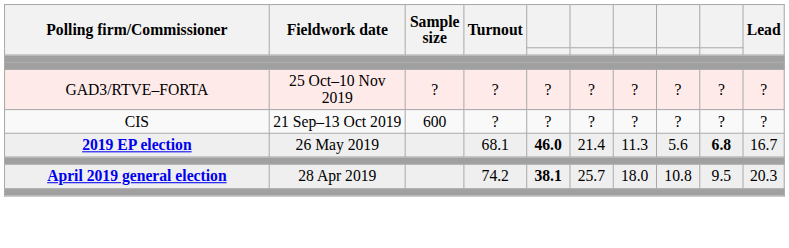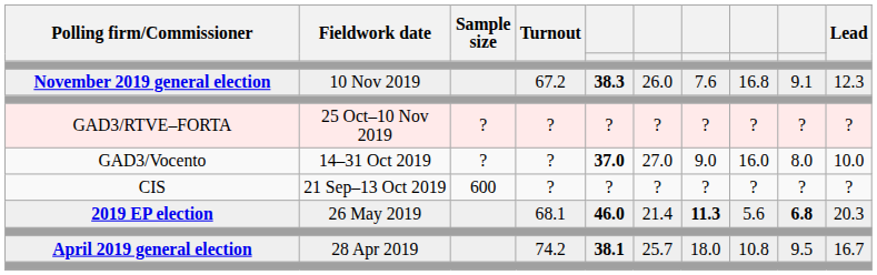+ row: November 2019 general election | 10 Nov 2019 | 67.2 | 38.3 | 26.0 | 7.6 | 16.8 | 9.1 | 12.3
+ row: GAD3/Vocento | 14–31 Oct 2019 | ? | ? | 37.0 | 27.0 | 9.0 | 16.0 | 8.0 | 10.0
2019 EP election | column 7: normal -> bold
2019 EP election | Lead: 16.7 -> 20.3
April 2019 general election | Lead: 20.3 -> 16.7
